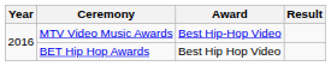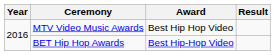MTV Video Music Awards | Award: Best Hip-Hop Video -> Best Hip Hop Video
BET Hip Hop Awards | Award: Best Hip Hop Video -> Best Hip-Hop Video
